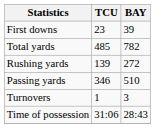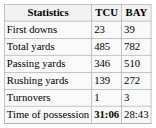rows swapped: Rushing yards <-> Passing yards
Time of possession | TCU: normal -> bold
